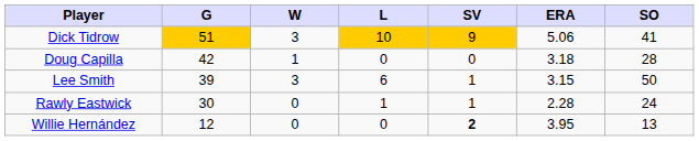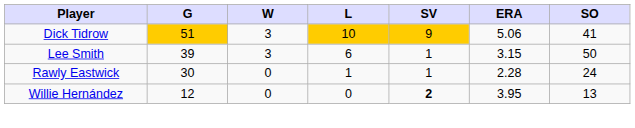- row: Doug Capilla | 42 | 1 | 0 | 0 | 3.18 | 28
